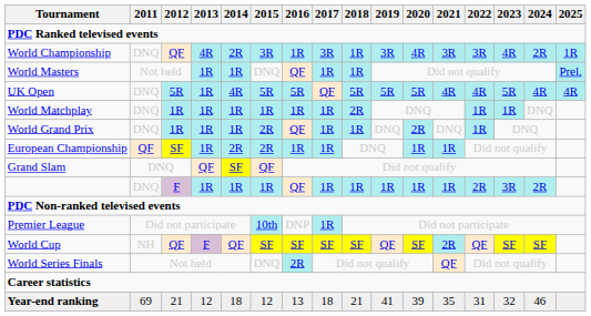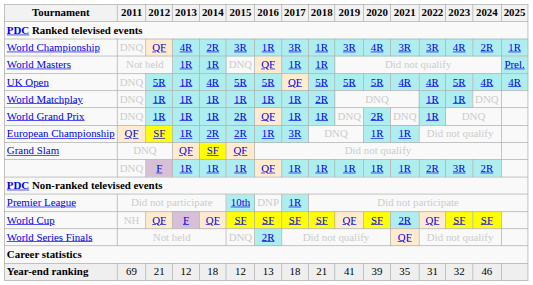European Championship | 2017: 1R -> 3R
